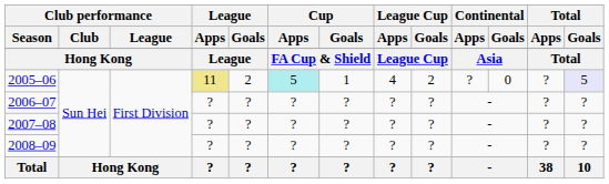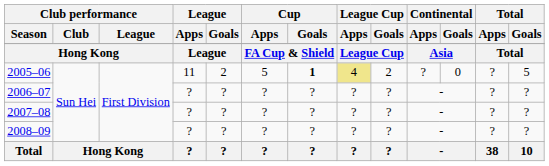2005–06 | League / Apps: khaki background -> no background
2005–06 | Cup / Apps: paleturquoise background -> no background
2005–06 | Cup / Goals: normal -> bold
2005–06 | League Cup / Apps: no background -> khaki background
2005–06 | Total / Goals: lavender background -> no background
